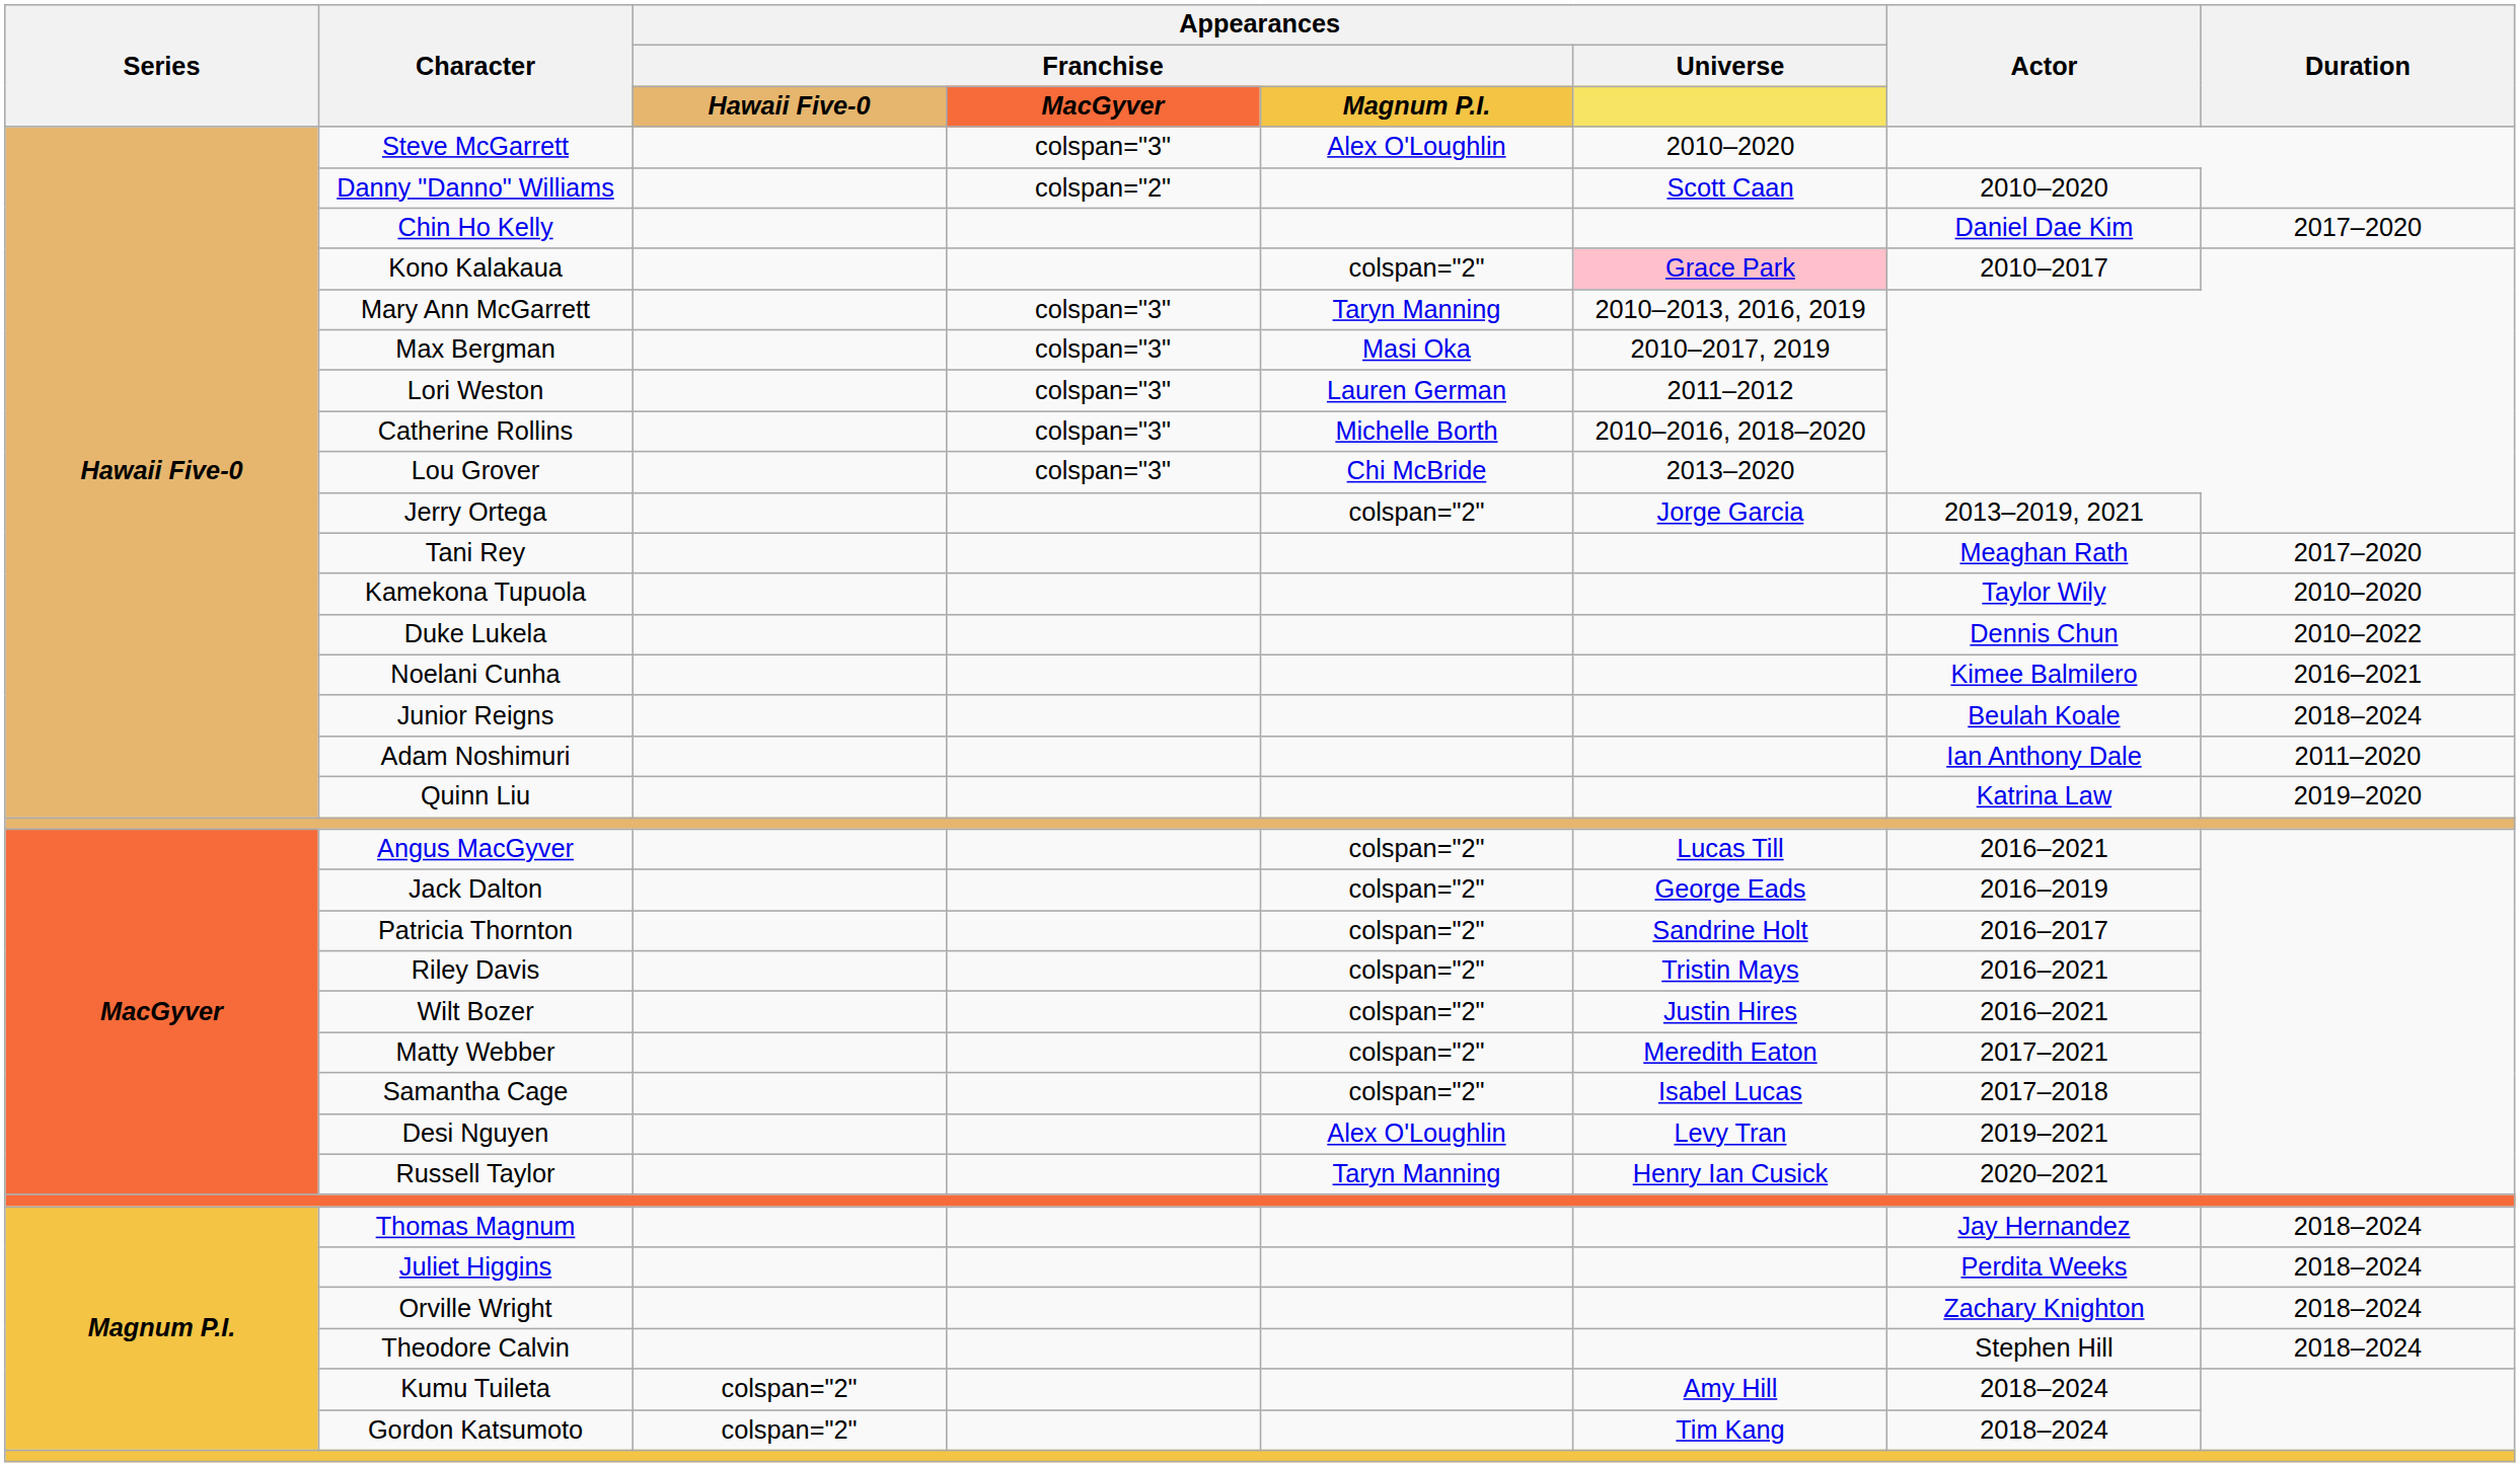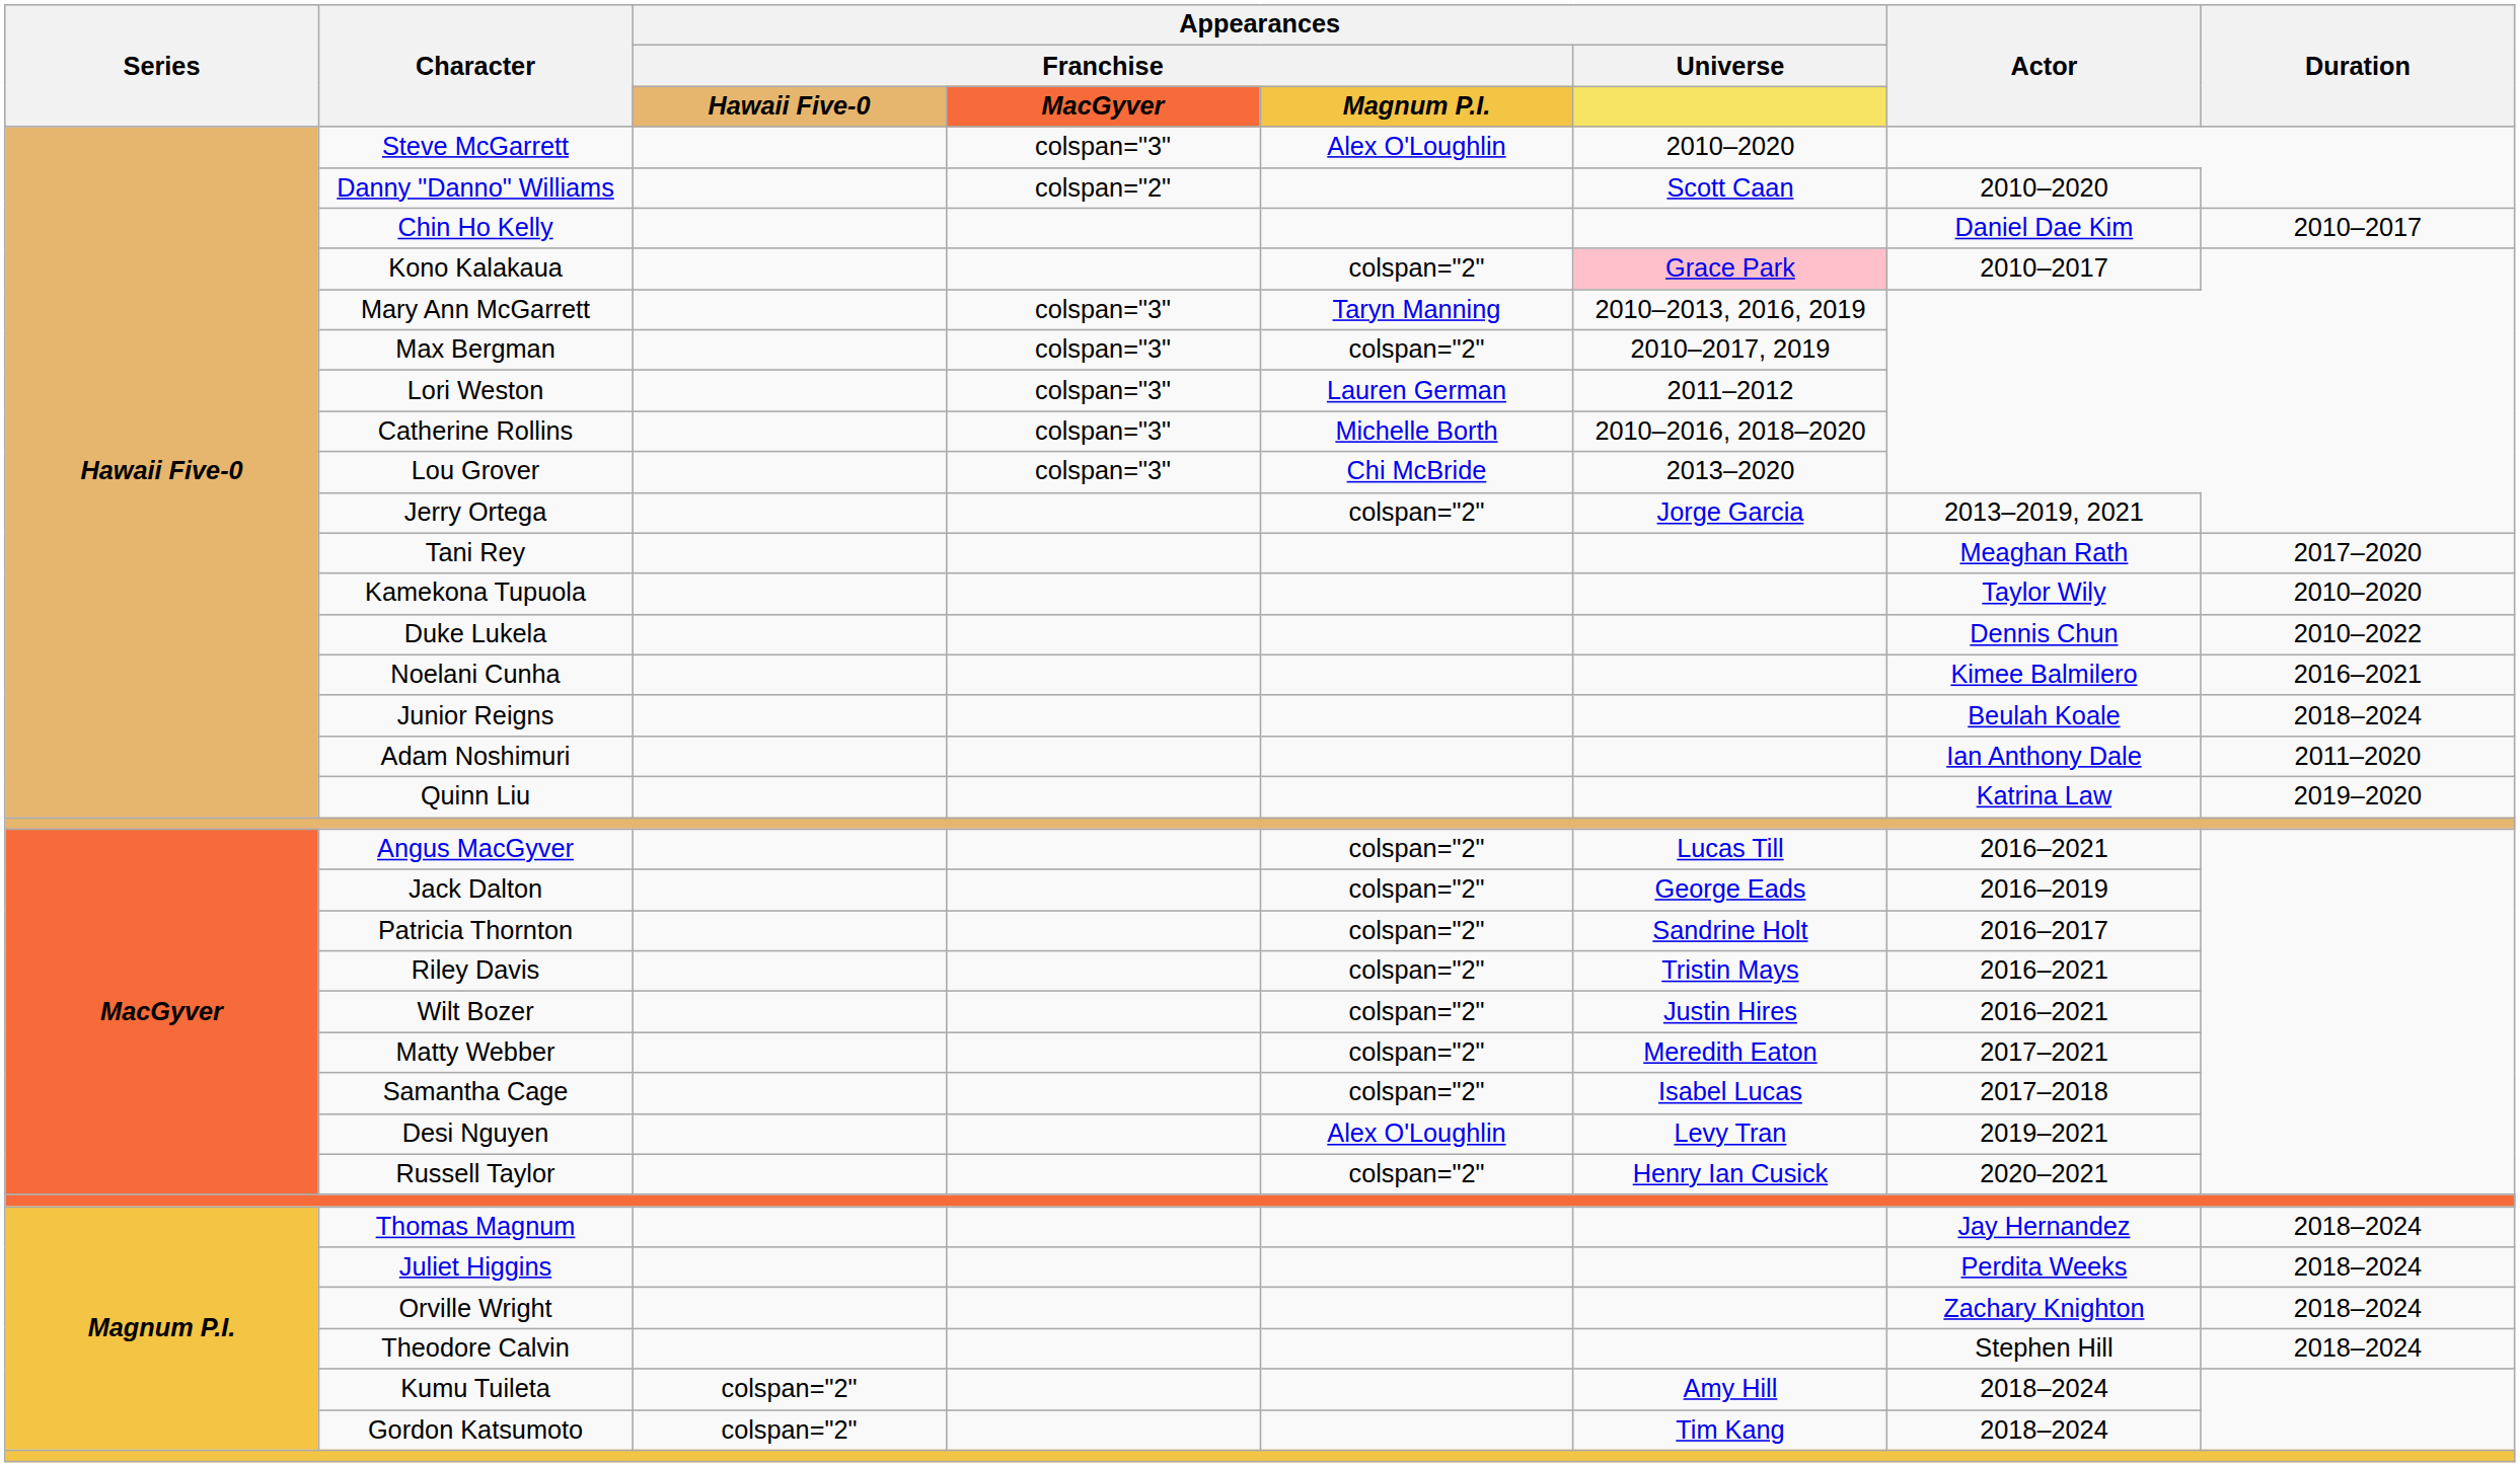Chin Ho Kelly | Duration: 2017–2020 -> 2010–2017
Max Bergman | Appearances / Franchise / Magnum P.I.: Masi Oka -> colspan="2"
Russell Taylor | Appearances / Franchise / Magnum P.I.: Taryn Manning -> colspan="2"
